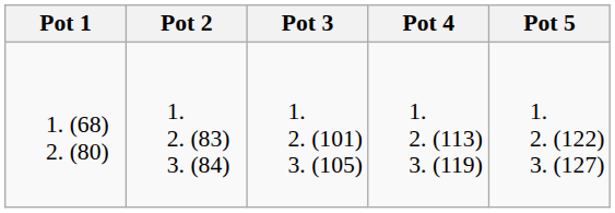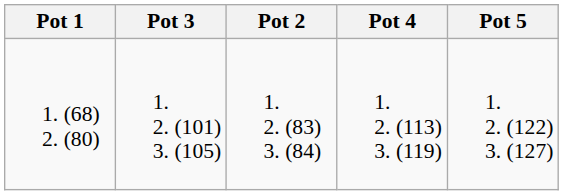columns swapped: Pot 2 <-> Pot 3
